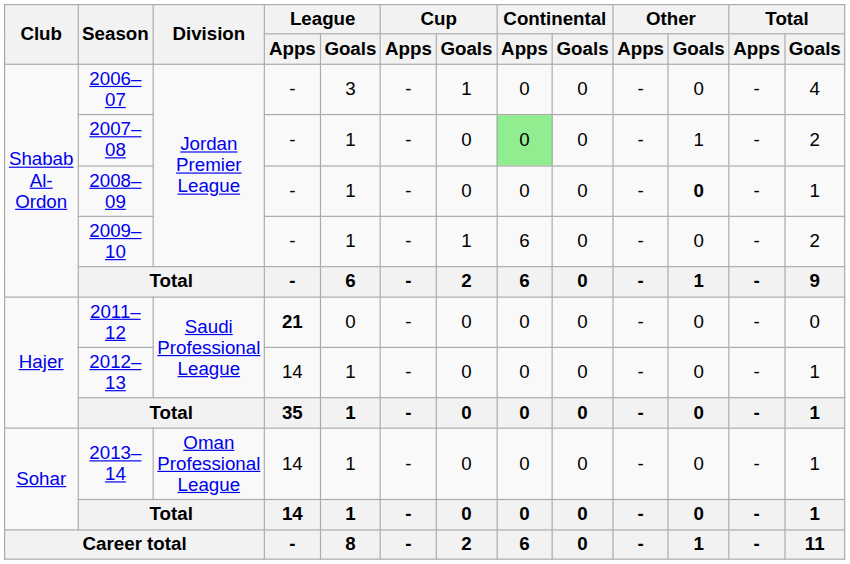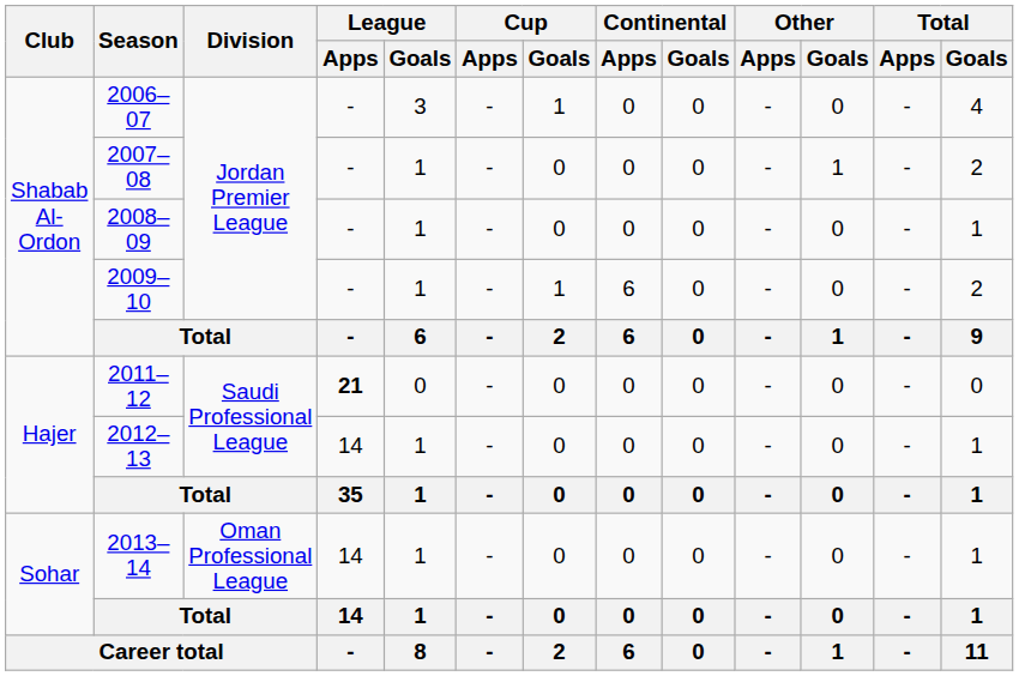2007–08 | Continental / Apps: lightgreen background -> no background
2008–09 | Other / Goals: bold -> normal
